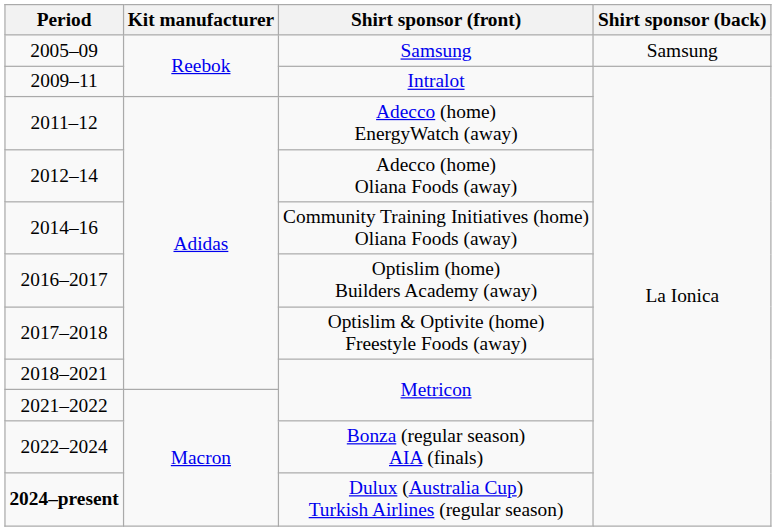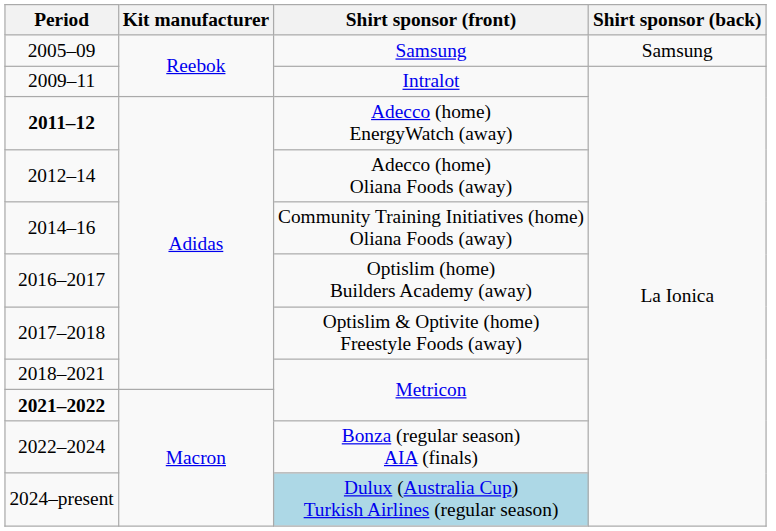Adecco (home) EnergyWatch (away) | Period: normal -> bold
2021–2022 / Metricon | Period: normal -> bold
Dulux (Australia Cup) Turkish Airlines (regular season) | Period: bold -> normal
Dulux (Australia Cup) Turkish Airlines (regular season) | Shirt sponsor (front): no background -> lightblue background
